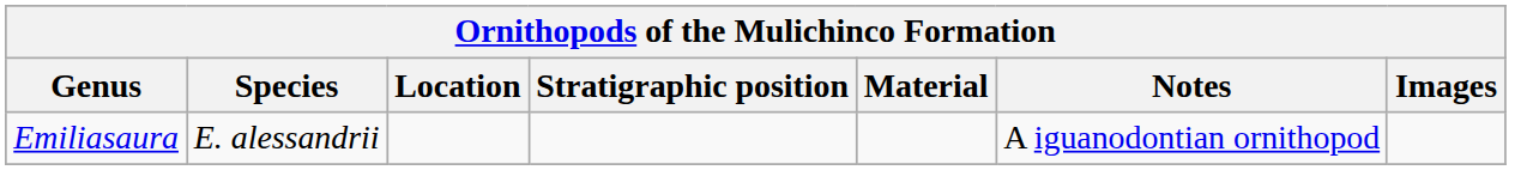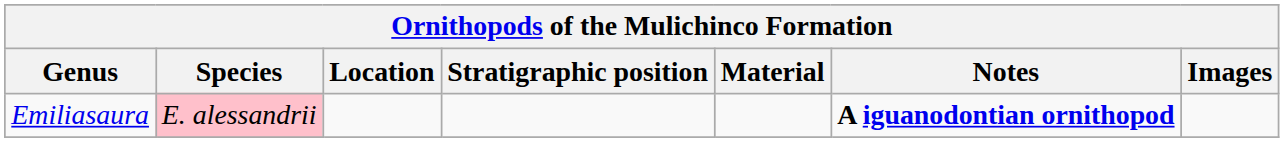Emiliasaura | Species: no background -> pink background
Emiliasaura | Notes: normal -> bold
